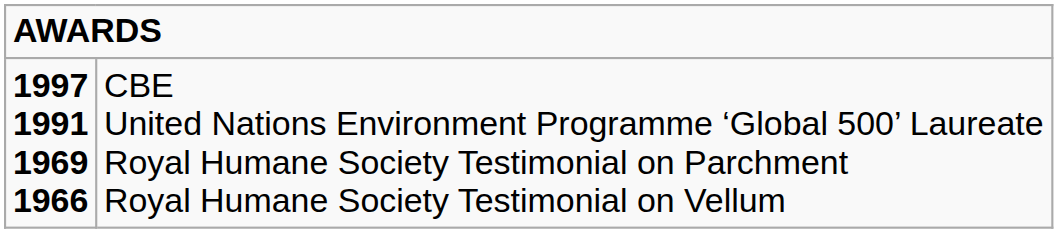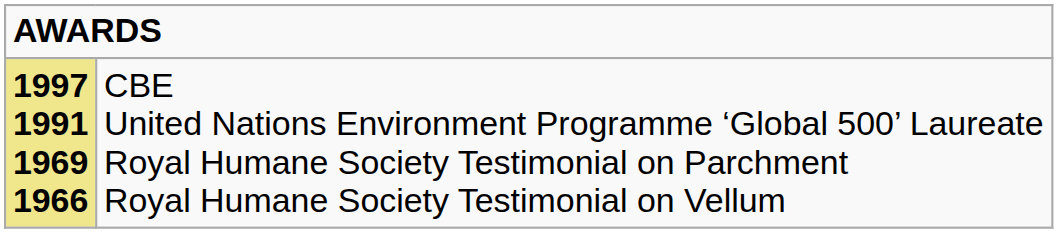row 2 | column 1: no background -> khaki background
